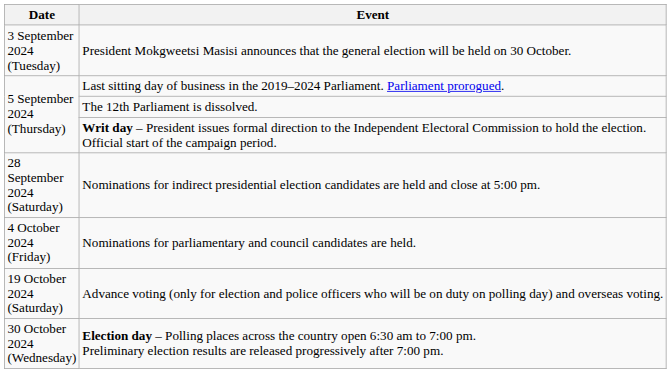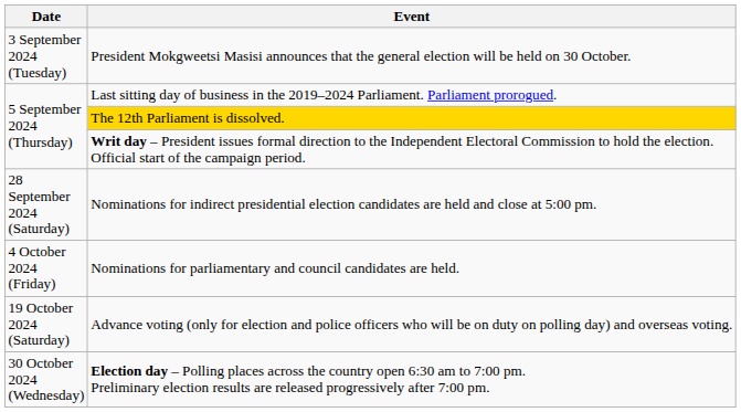The 12th Parliament is dissolved. | Event: no background -> gold background
